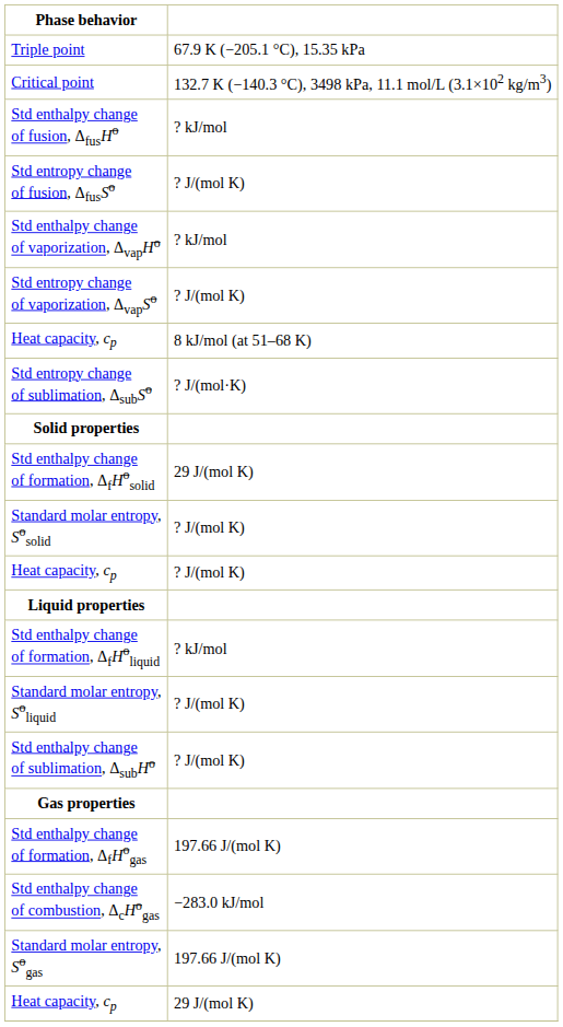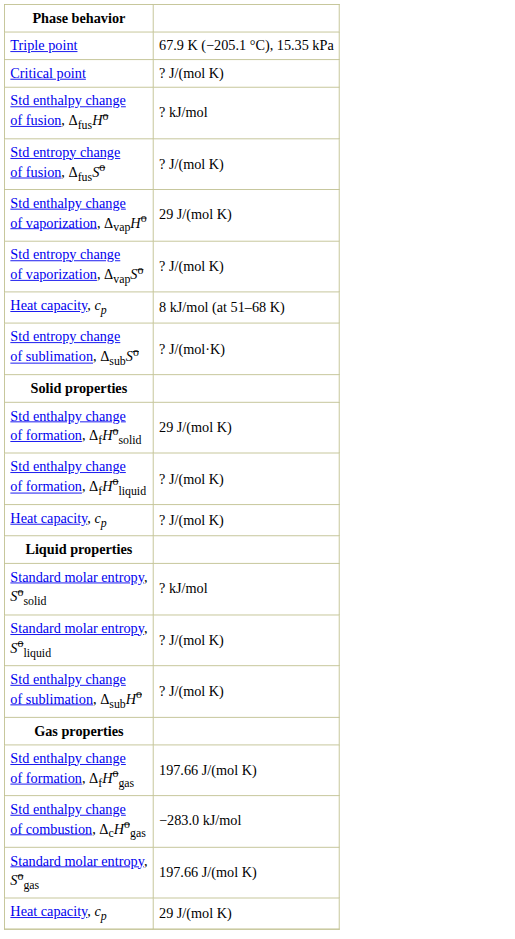row 3 | column 2: 132.7 K (−140.3 °C), 3498 kPa, 11.1 mol/L (3.1×102 kg/m3) -> ? J/(mol K)
row 6 | column 2: ? kJ/mol -> 29 J/(mol K)
row 12 | Phase behavior: Standard molar entropy, Sosolid -> Std enthalpy change of formation, ΔfHoliquid
row 15 | Phase behavior: Std enthalpy change of formation, ΔfHoliquid -> Standard molar entropy, Sosolid
